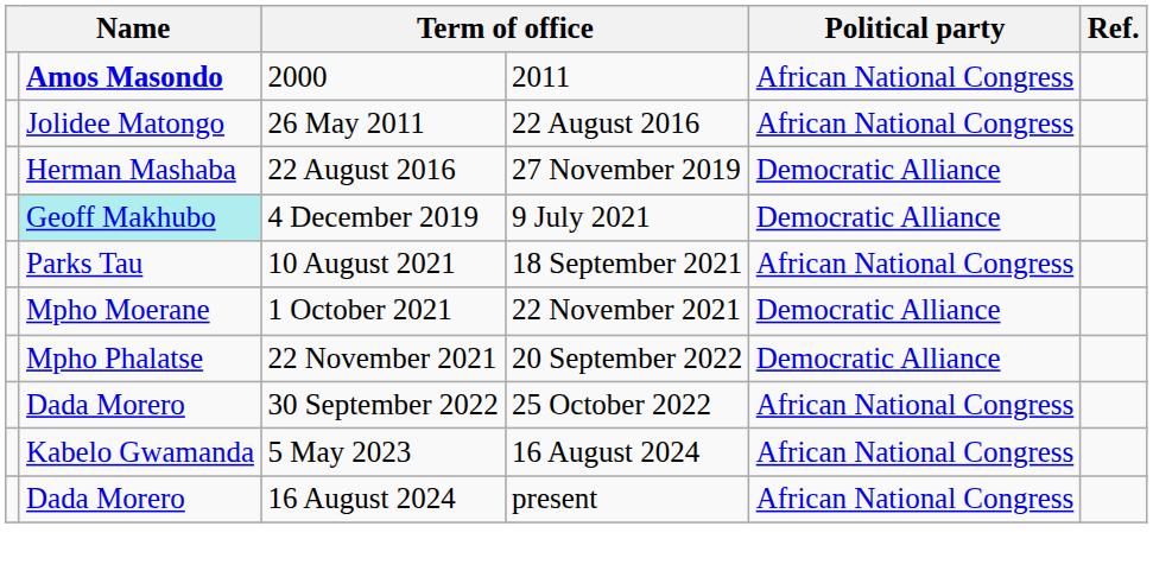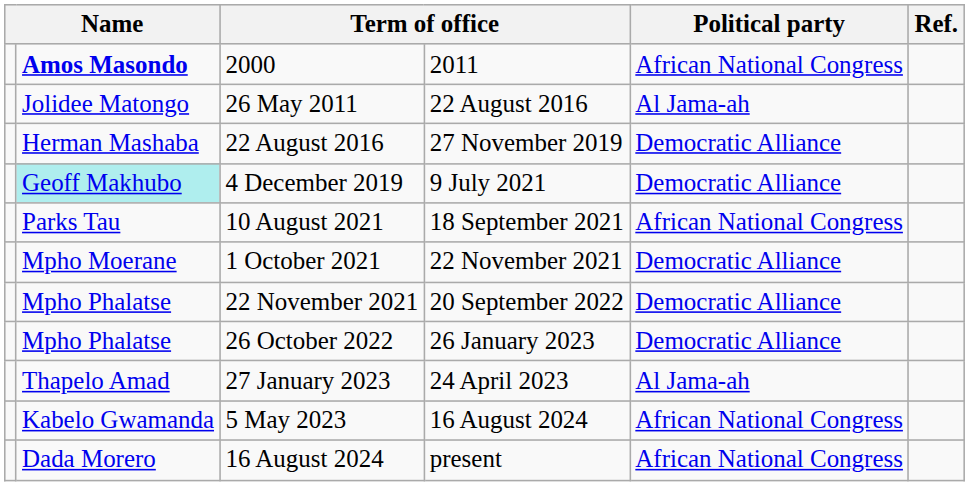26 May 2011 | Political party: African National Congress -> Al Jama-ah
- row: Dada Morero | 30 September 2022 | 25 October 2022 | African National Congress
+ row: Mpho Phalatse | 26 October 2022 | 26 January 2023 | Democratic Alliance
+ row: Thapelo Amad | 27 January 2023 | 24 April 2023 | Al Jama-ah
